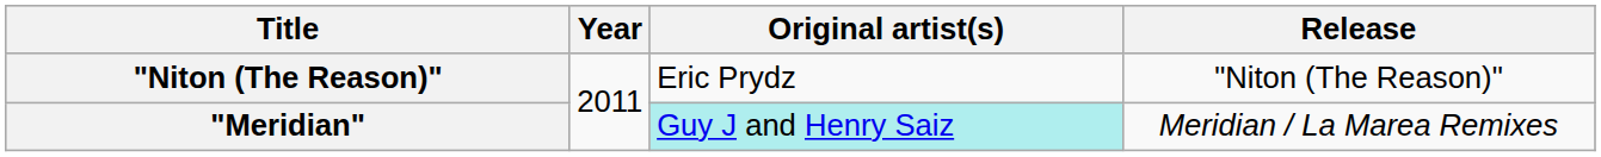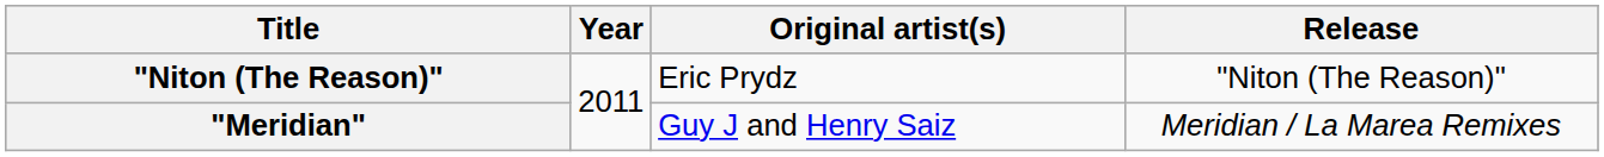"Meridian" | Original artist(s): paleturquoise background -> no background
